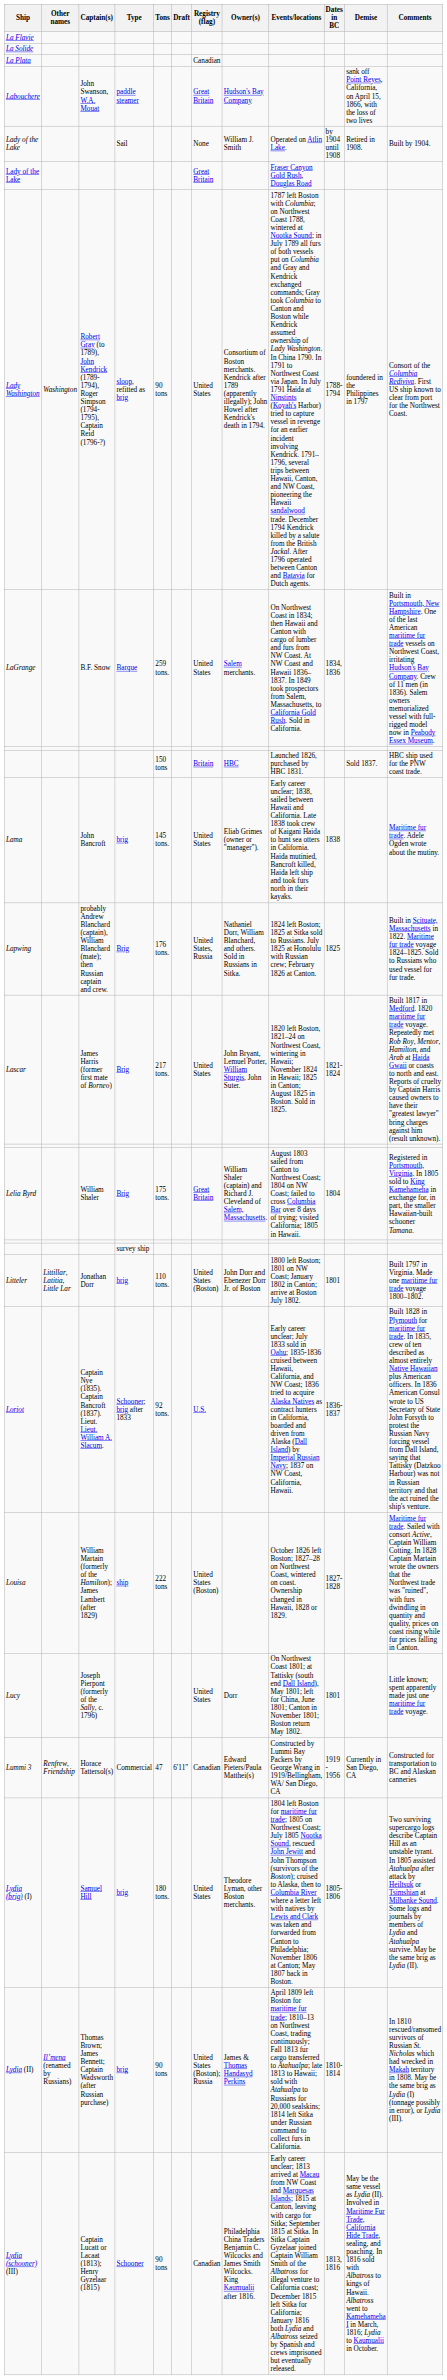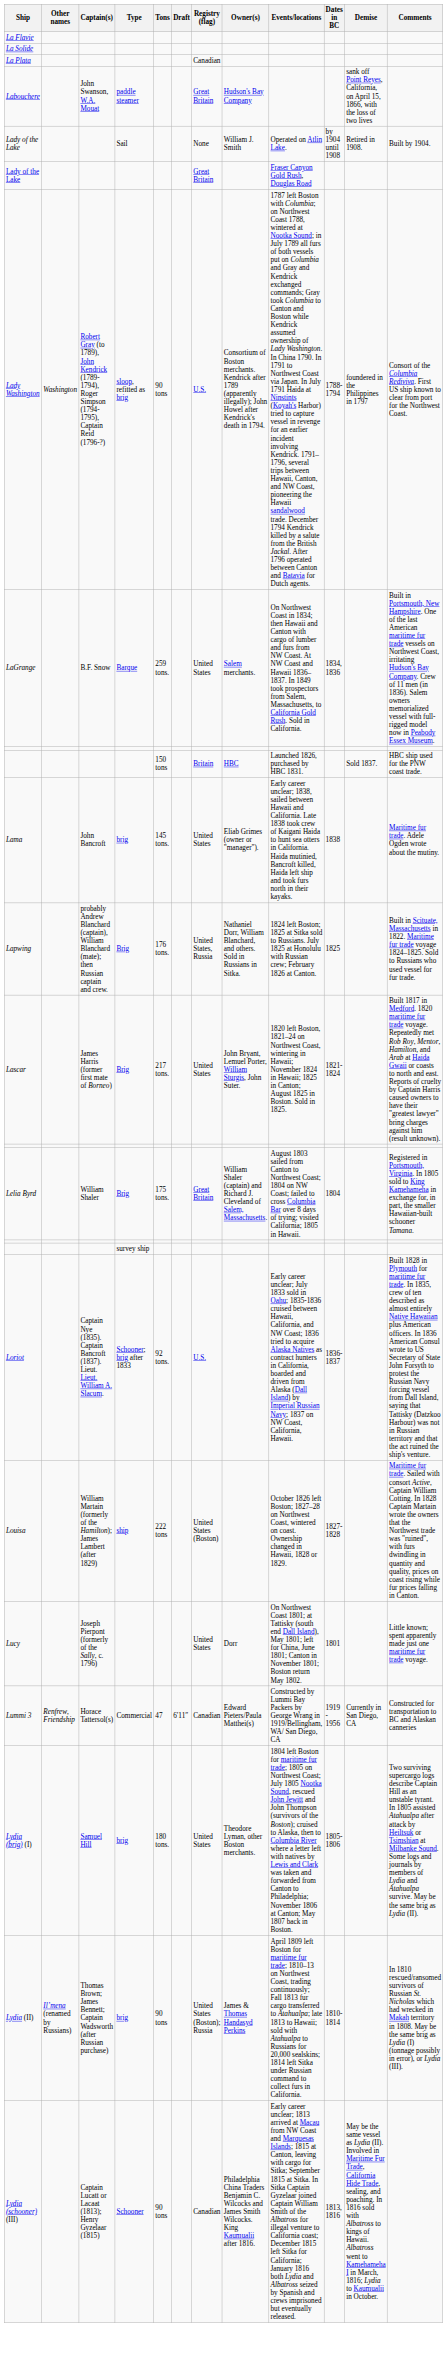Lady Washington | Registry (flag): United States -> U.S.
- row: Litteler | Littillar, Latitia, Little Lar | Jonathan Dorr | brig | 110 tons. | United States (Boston) | John Dorr and Ebenezer Dorr Jr. of Boston | 1800 left Boston; 1801 on NW Coast; January 1802 in Canton; arrive at Boston July 1802. | 1801 | Built 1797 in Virginia. Made one maritime fur trade voyage 1800–1802.
